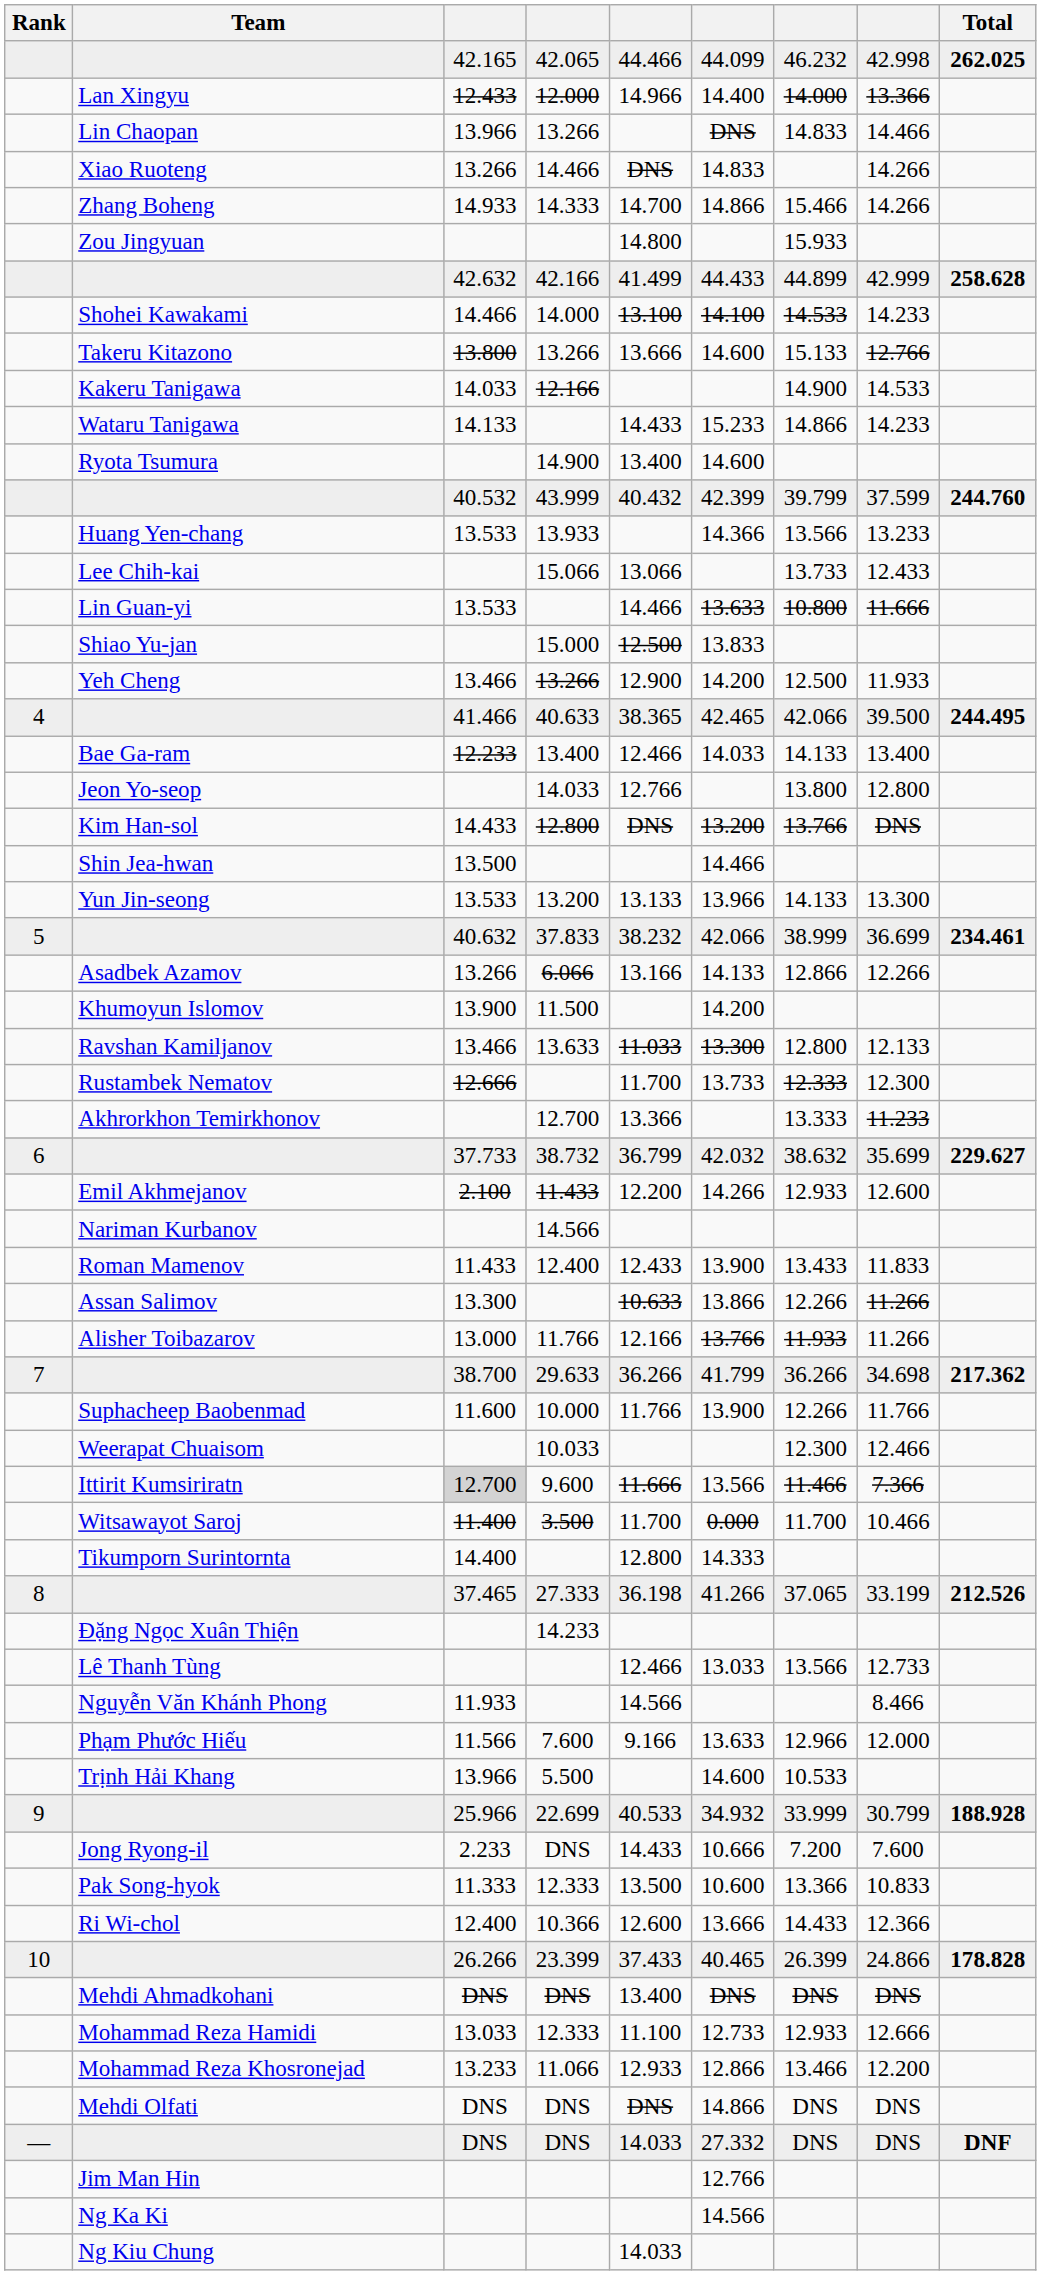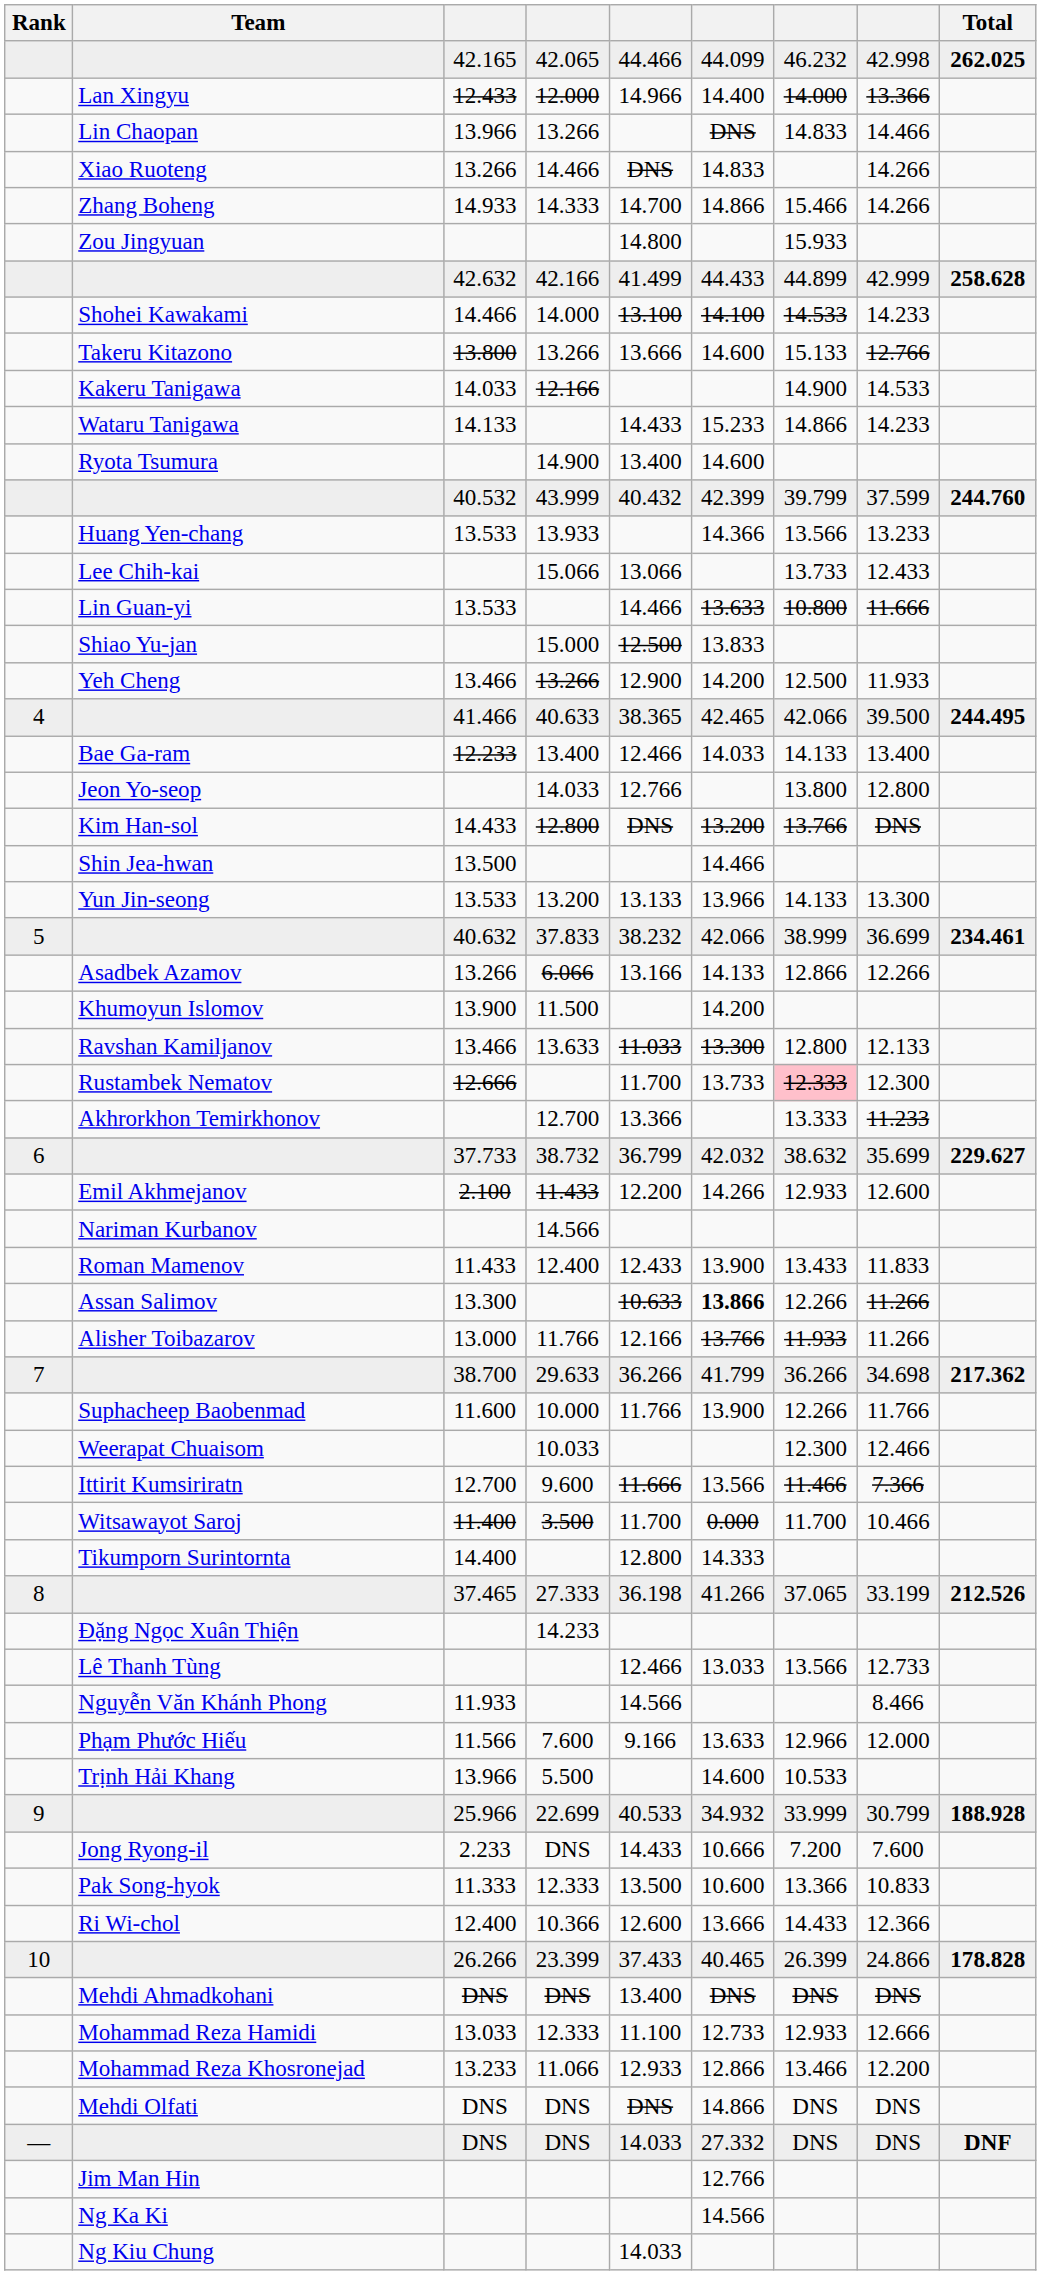Rustambek Nematov | column 7: no background -> pink background
Assan Salimov | column 6: normal -> bold
Ittirit Kumsiriratn | column 3: lightgrey background -> no background
